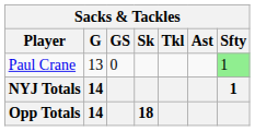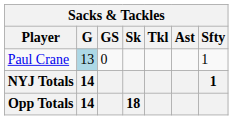Paul Crane | G: no background -> lightblue background
Paul Crane | Sfty: lightgreen background -> no background
